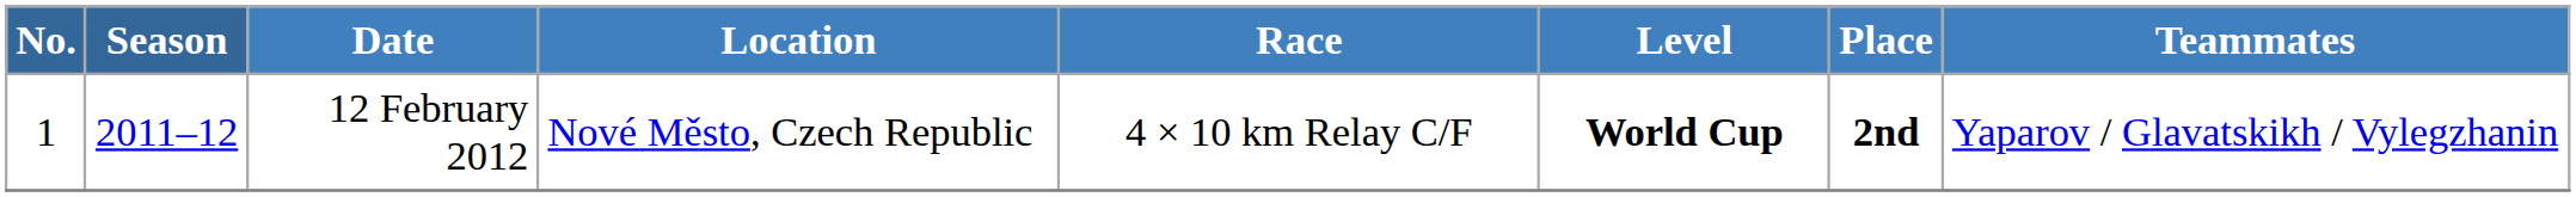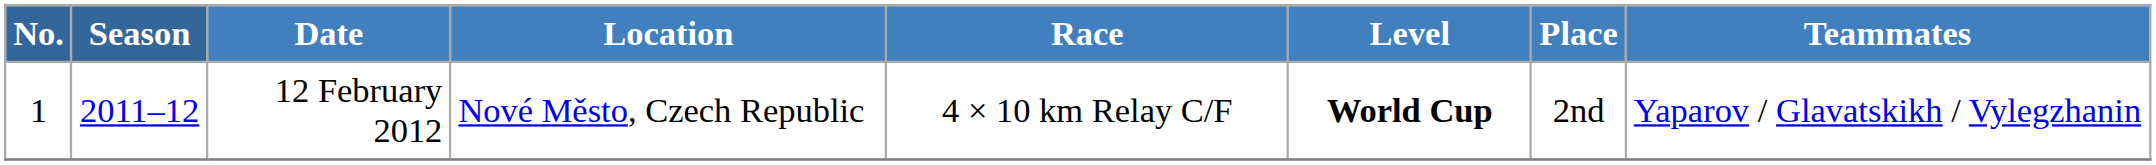12 February 2012 | Place: bold -> normal
